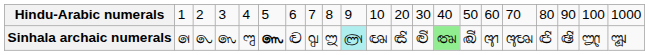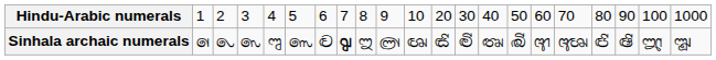Sinhala archaic numerals | column 6: bold -> normal
Sinhala archaic numerals | column 8: normal -> bold
Sinhala archaic numerals | column 10: paleturquoise background -> no background
Sinhala archaic numerals | column 14: lightgreen background -> no background
